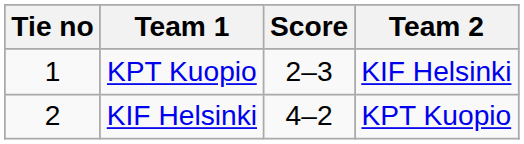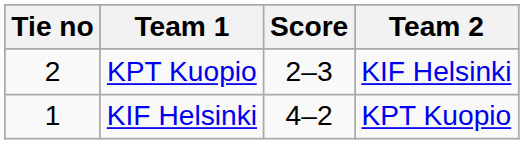row 2 | Tie no: 1 -> 2
row 3 | Tie no: 2 -> 1
